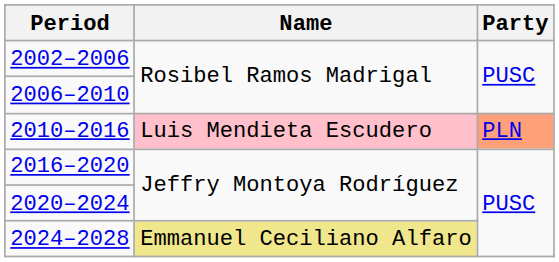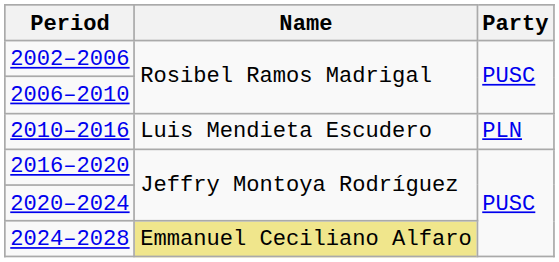2010–2016 | Name: pink background -> no background
2010–2016 | Party: lightsalmon background -> no background
